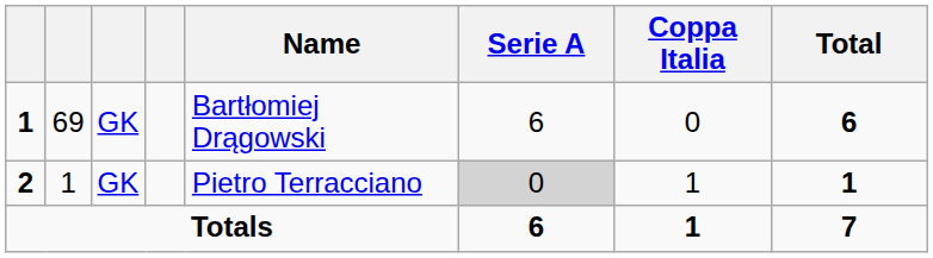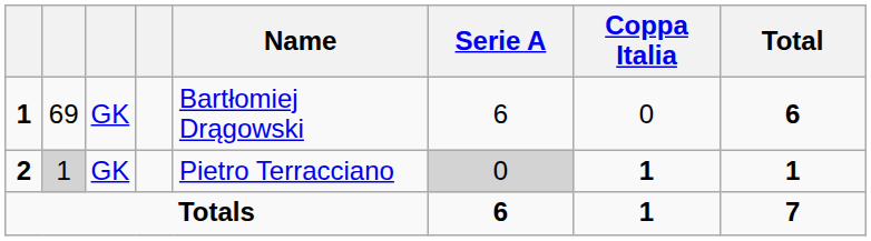2 | column 2: no background -> lightgrey background
2 | Coppa Italia: normal -> bold
